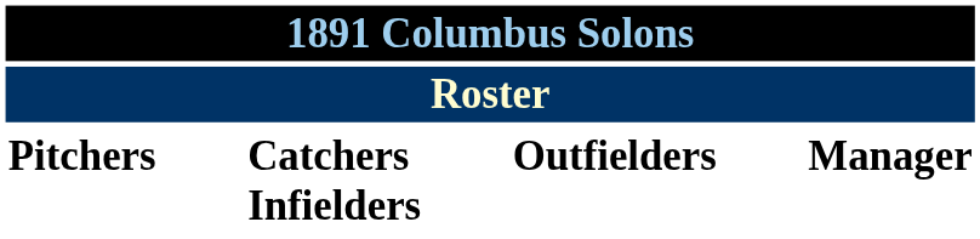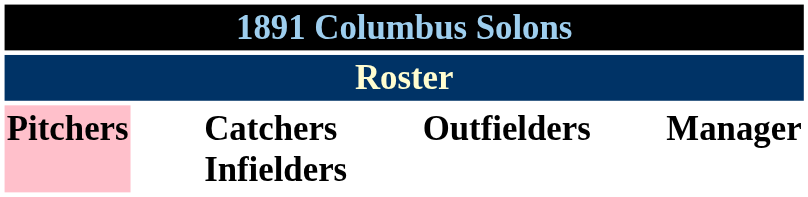Pitchers | column 1: no background -> pink background
